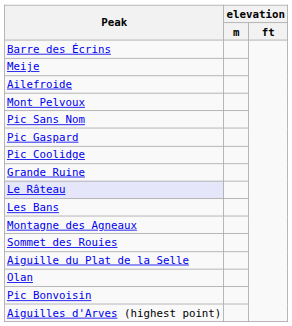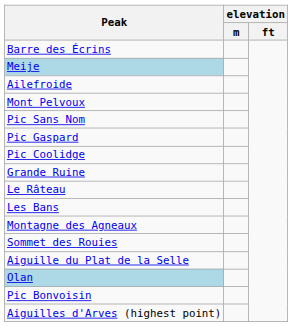Meije | Peak: no background -> lightblue background
Le Râteau | Peak: lavender background -> no background
Olan | Peak: no background -> lightblue background
